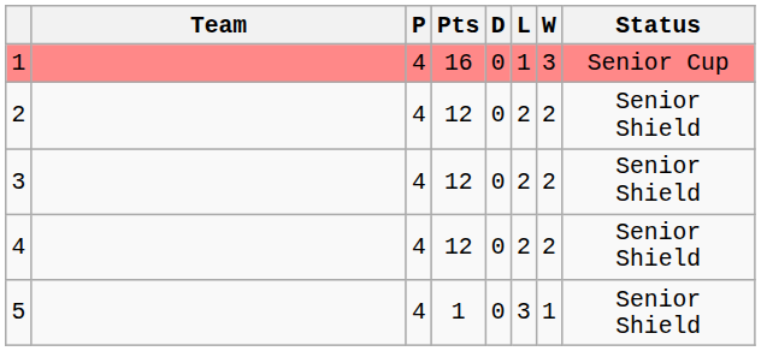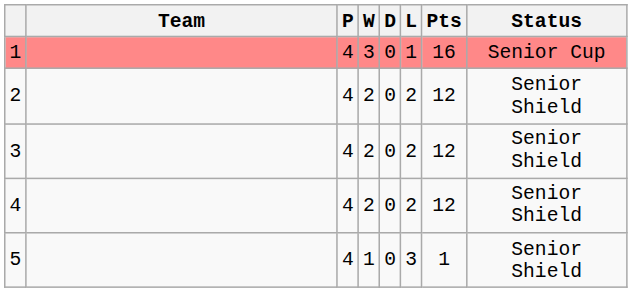columns swapped: W <-> Pts
